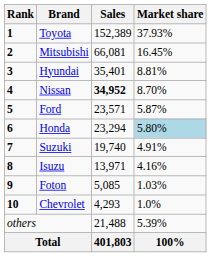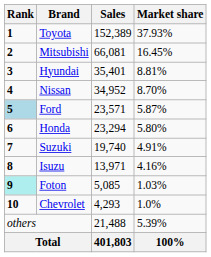Nissan | Sales: bold -> normal
Ford | Rank: no background -> lightblue background
Honda | Market share: lightblue background -> no background
Foton | Rank: no background -> paleturquoise background
